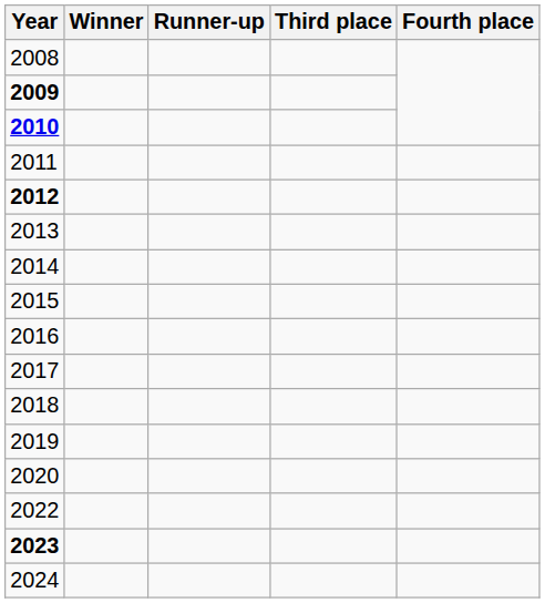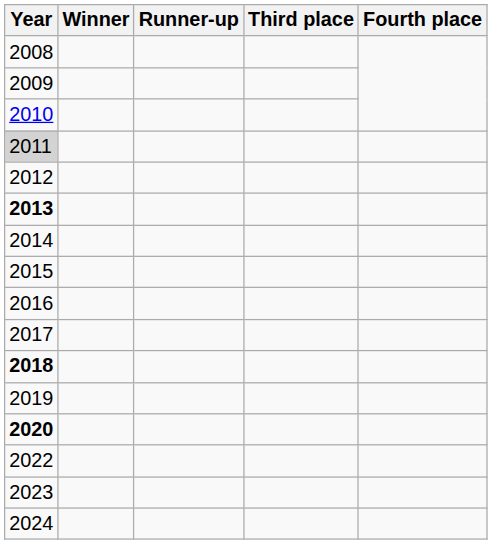2009 | Year: bold -> normal
2010 | Year: bold -> normal
2011 | Year: no background -> lightgrey background
2012 | Year: bold -> normal
2013 | Year: normal -> bold
2018 | Year: normal -> bold
2020 | Year: normal -> bold
2023 | Year: bold -> normal
